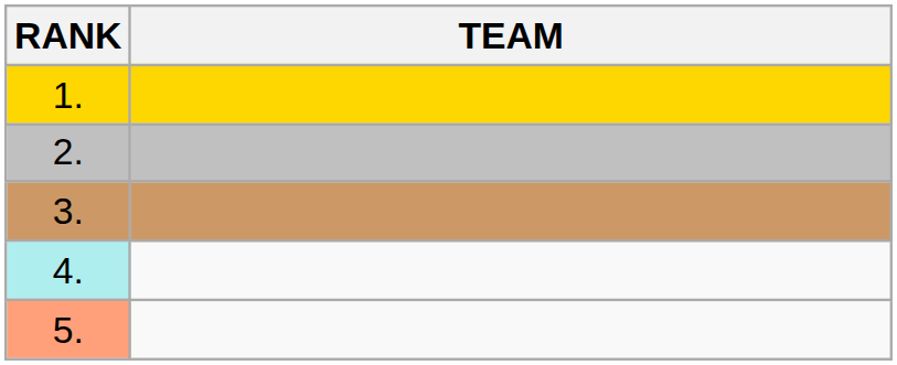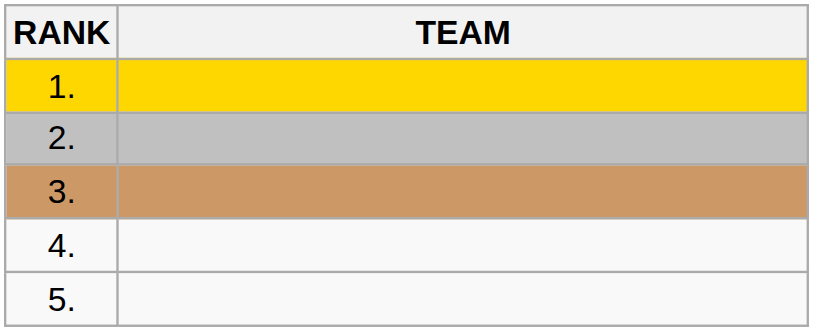4. | RANK: paleturquoise background -> no background
5. | RANK: lightsalmon background -> no background
